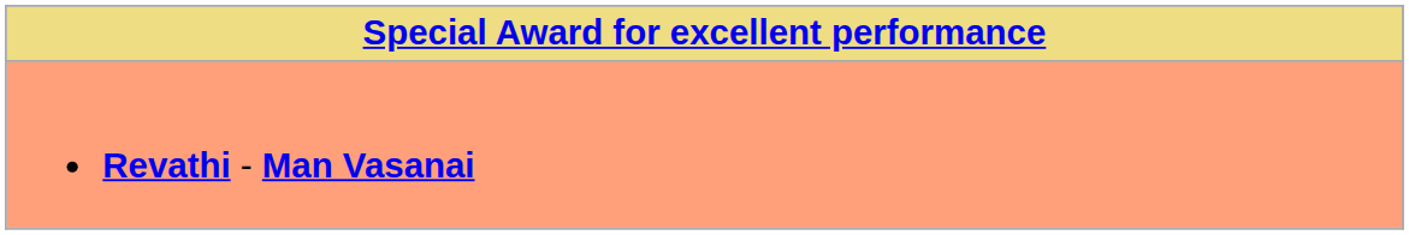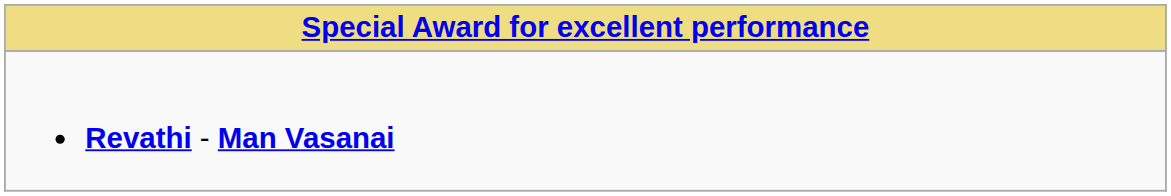row 2 | column 1: lightsalmon background -> no background
